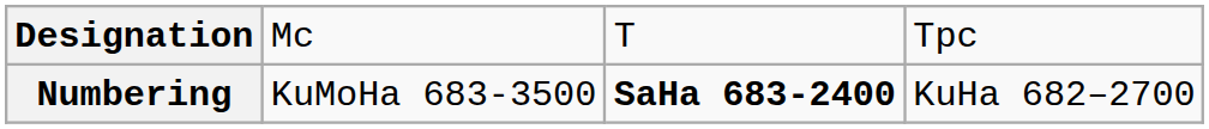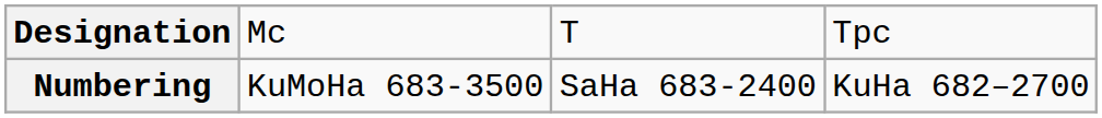Numbering | column 3: bold -> normal
